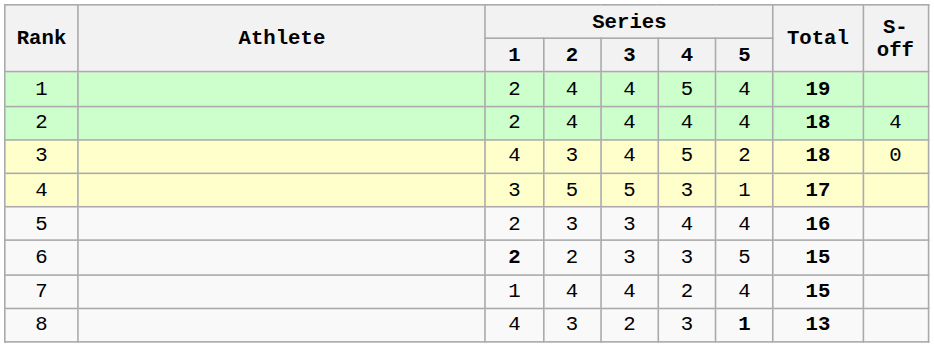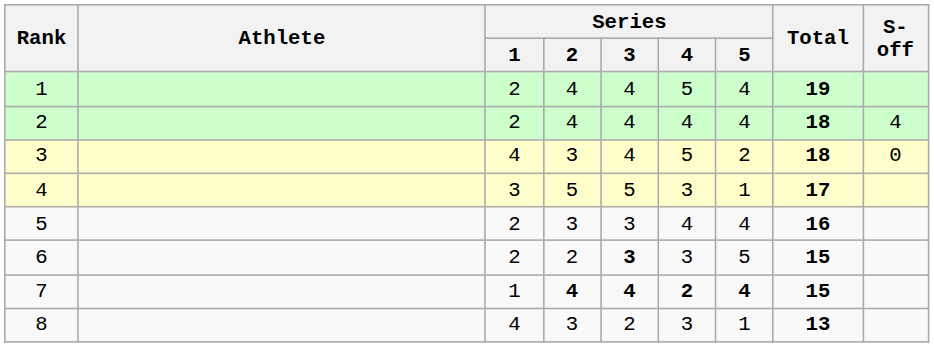6 | Series / 1: bold -> normal
6 | Series / 3: normal -> bold
7 | Series / 2: normal -> bold
7 | Series / 3: normal -> bold
7 | Series / 4: normal -> bold
7 | Series / 5: normal -> bold
8 | Series / 5: bold -> normal
